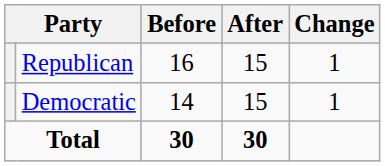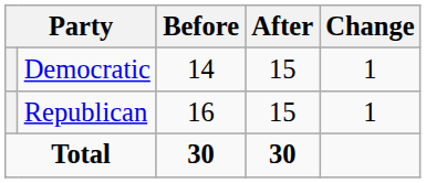rows swapped: Republican <-> Democratic
